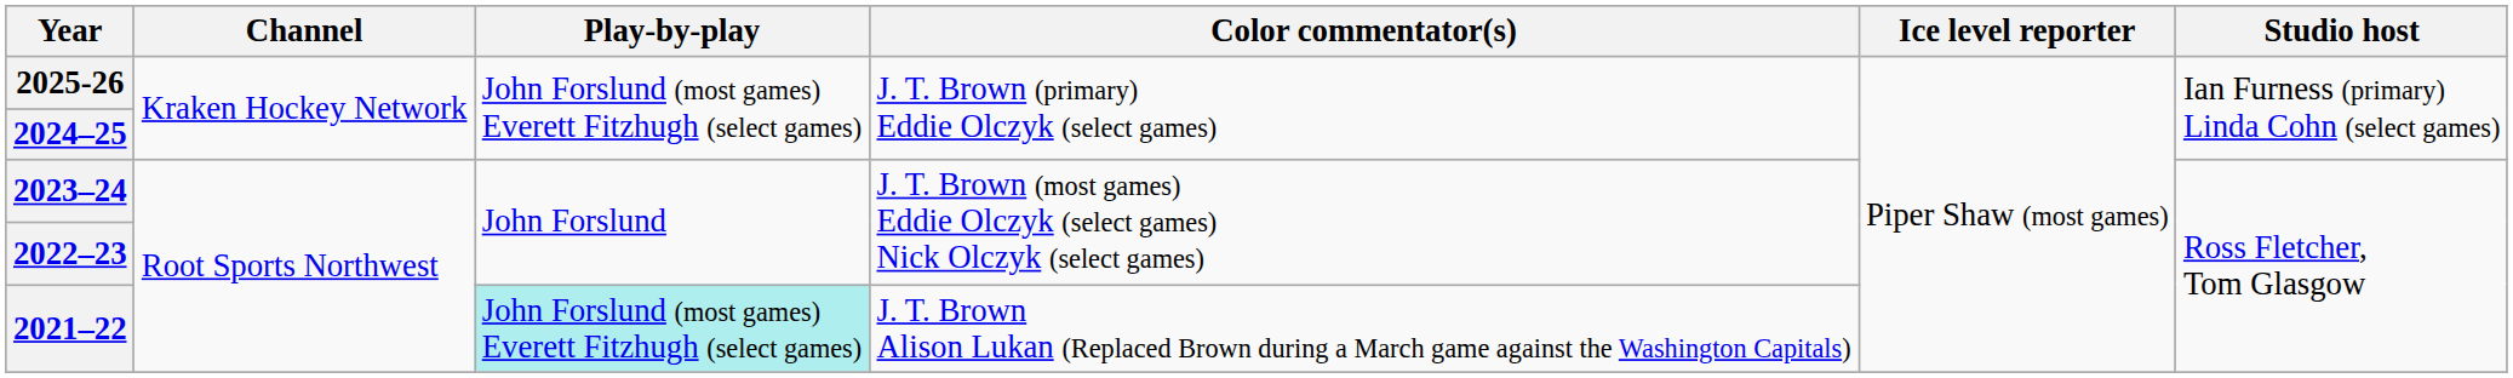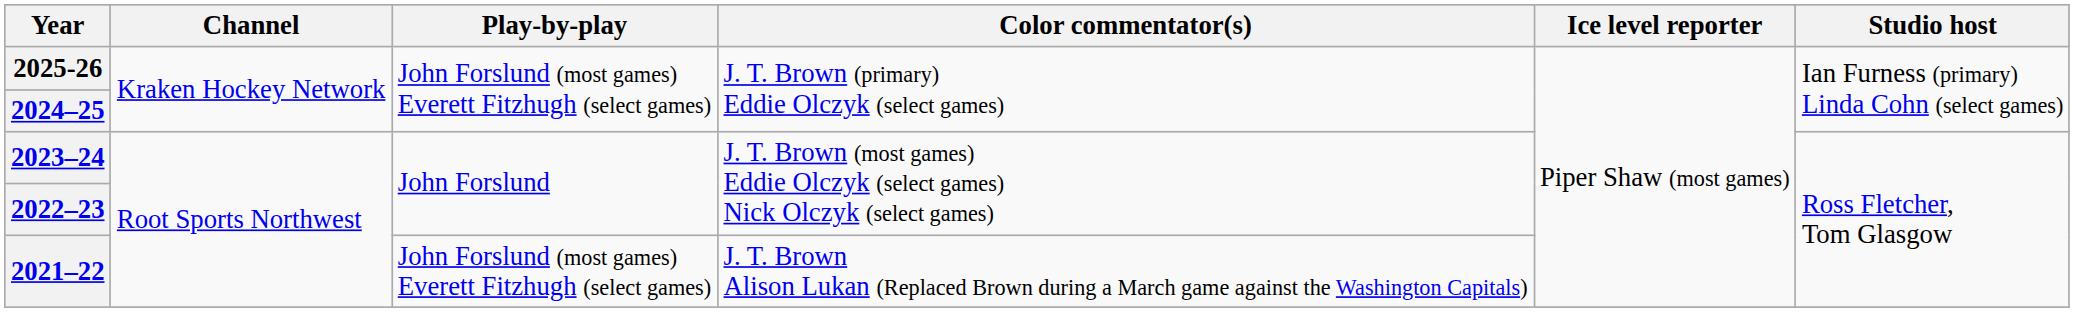2021–22 | Play-by-play: paleturquoise background -> no background
